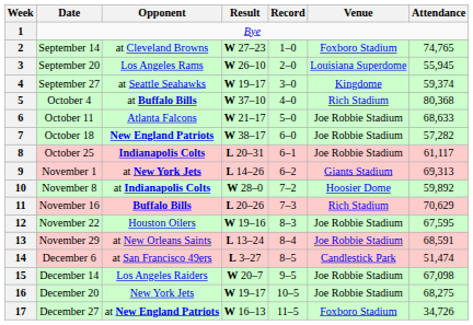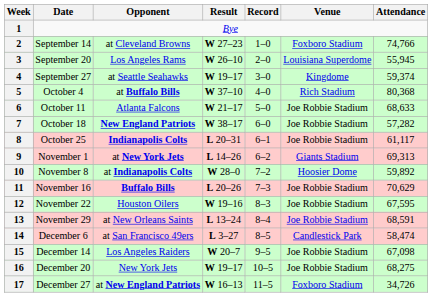2 | Attendance: 74,765 -> 74,766
11 | Venue: Rich Stadium -> Joe Robbie Stadium
14 | Attendance: 51,474 -> 58,474
